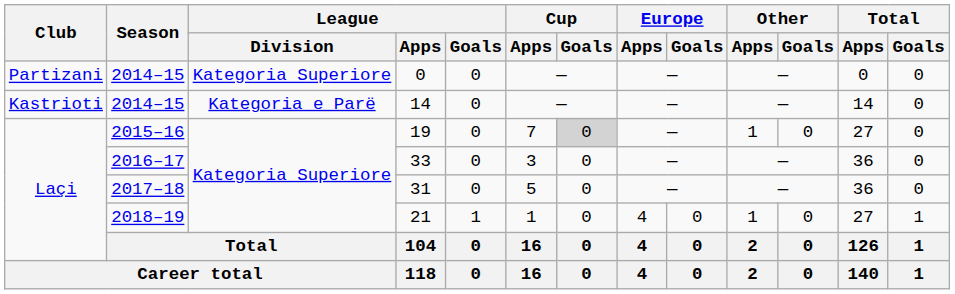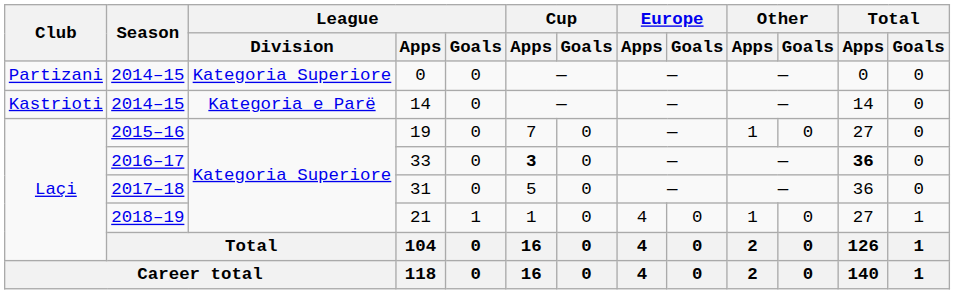19 | Cup / Goals: lightgrey background -> no background
33 | Cup / Apps: normal -> bold
33 | Total / Apps: normal -> bold
